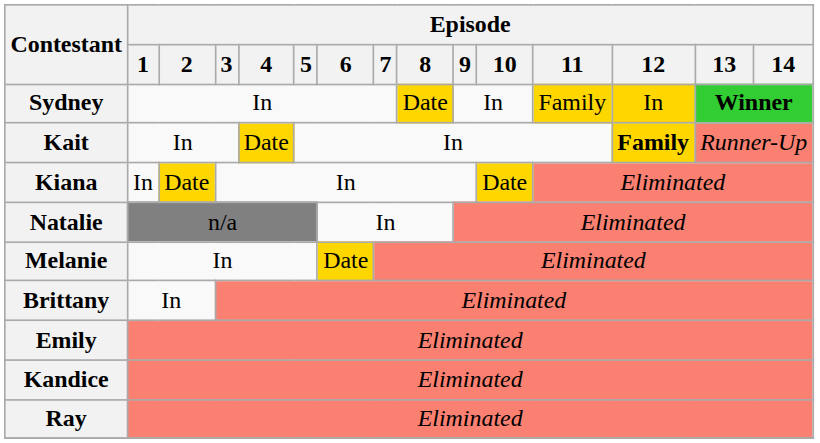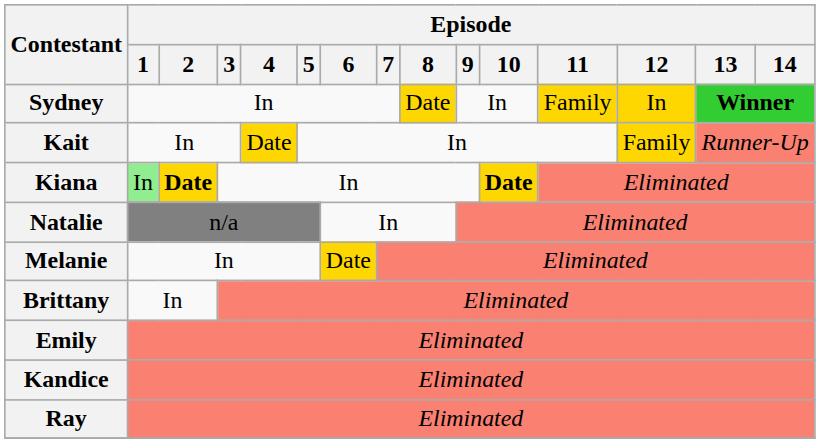Kait | Episode / 12: bold -> normal
Kiana | Episode / 1: no background -> lightgreen background
Kiana | Episode / 2: normal -> bold
Kiana | Episode / 10: normal -> bold
